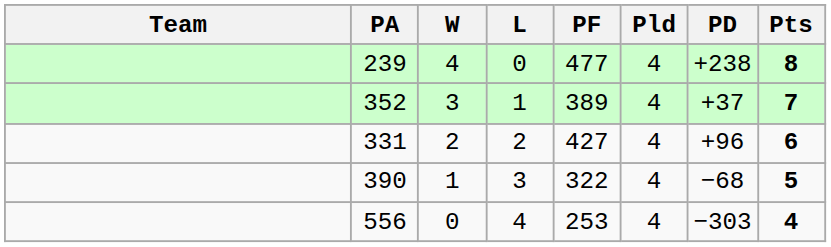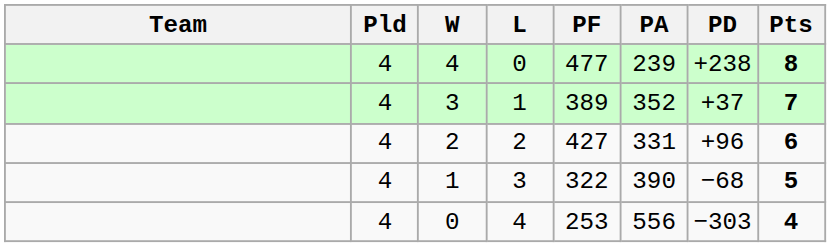columns swapped: Pld <-> PA
